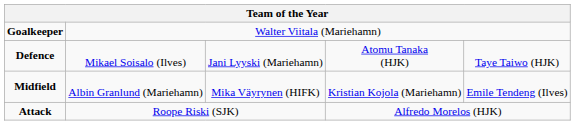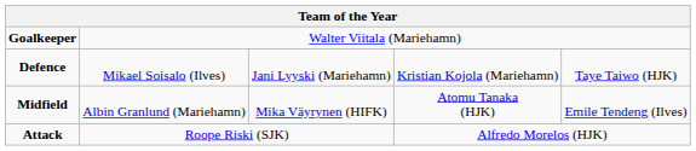Defence | column 4: Atomu Tanaka (HJK) -> Kristian Kojola (Mariehamn)
Midfield | column 4: Kristian Kojola (Mariehamn) -> Atomu Tanaka (HJK)
